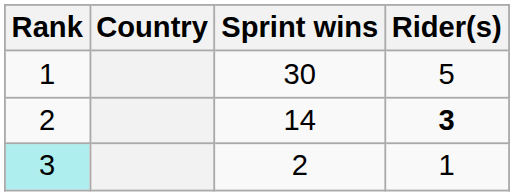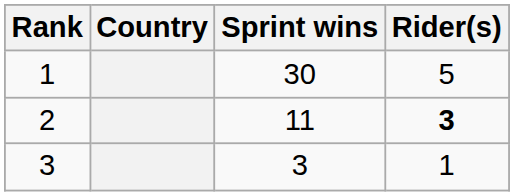row 3 | Sprint wins: 14 -> 11
row 4 | Rank: paleturquoise background -> no background
row 4 | Sprint wins: 2 -> 3
